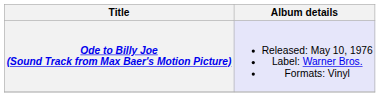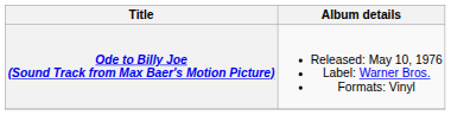row 2 | Album details: lavender background -> no background
